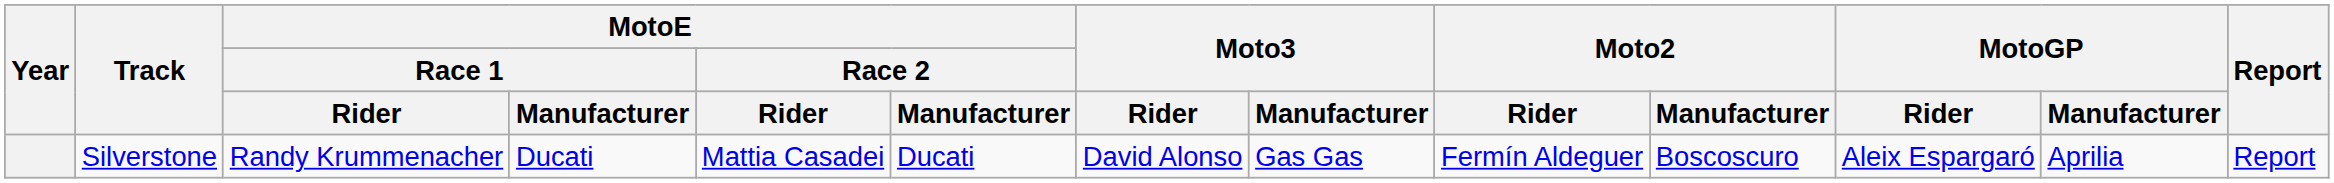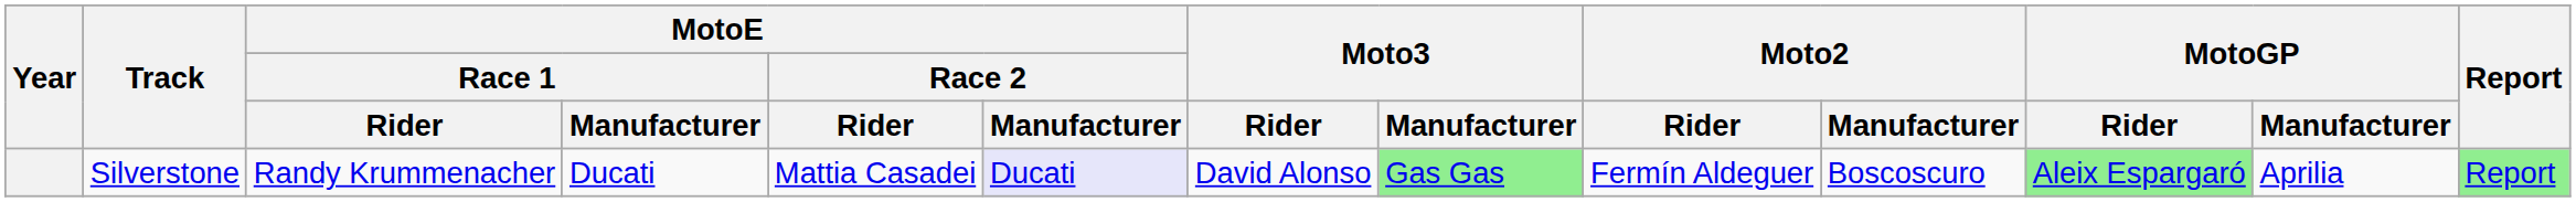Silverstone | MotoE / Race 2 / Manufacturer: no background -> lavender background
Silverstone | Moto3 / Manufacturer: no background -> lightgreen background
Silverstone | MotoGP / Rider: no background -> lightgreen background
Silverstone | Report: no background -> lightgreen background
